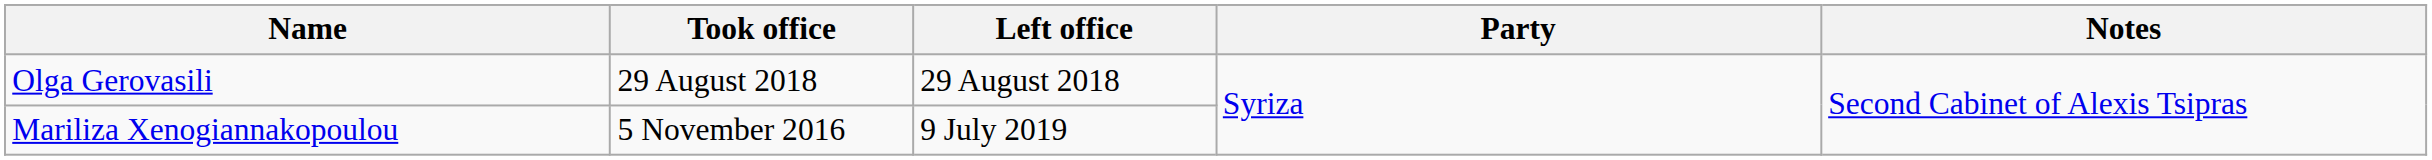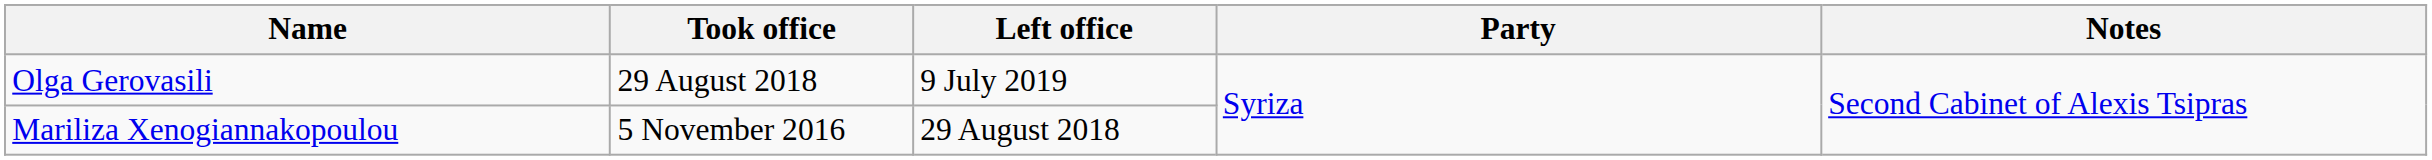Olga Gerovasili | Left office: 29 August 2018 -> 9 July 2019
Mariliza Xenogiannakopoulou | Left office: 9 July 2019 -> 29 August 2018
